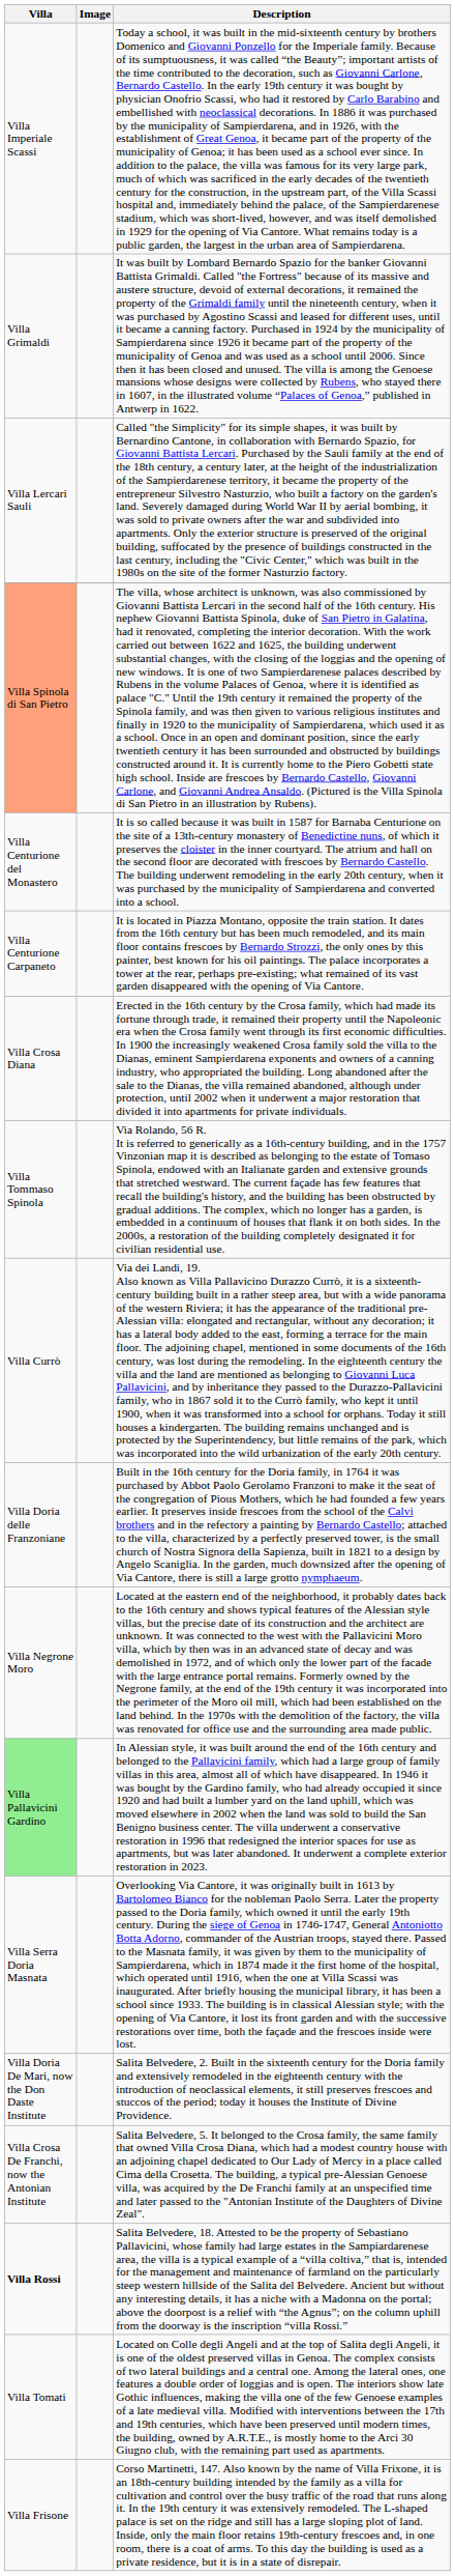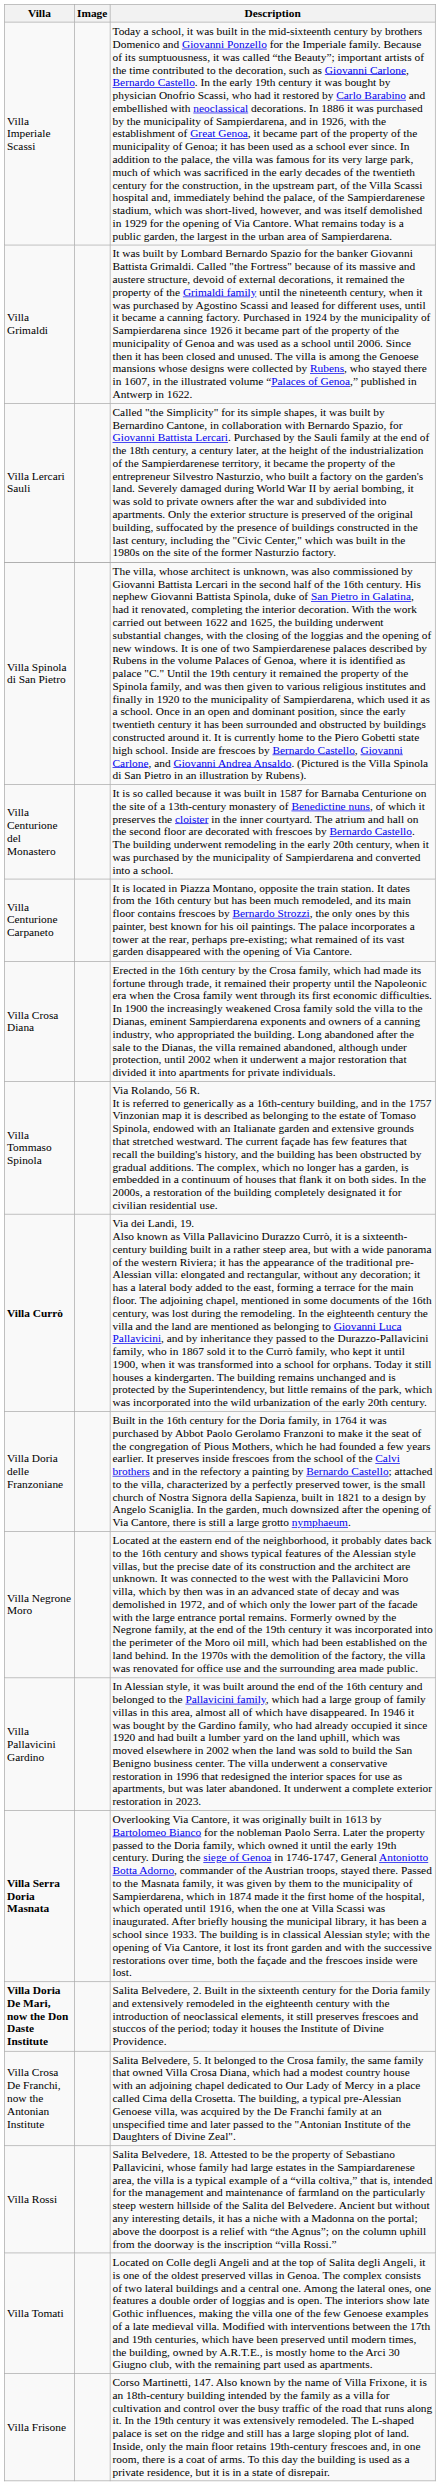Villa Spinola di San Pietro | Villa: lightsalmon background -> no background
Villa Currò | Villa: normal -> bold
Villa Pallavicini Gardino | Villa: lightgreen background -> no background
Villa Serra Doria Masnata | Villa: normal -> bold
Villa Doria De Mari, now the Don Daste Institute | Villa: normal -> bold
Villa Rossi | Villa: bold -> normal
